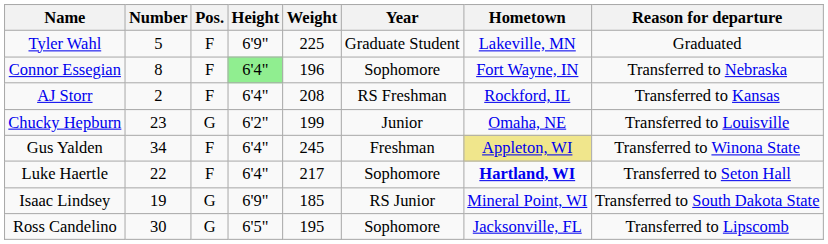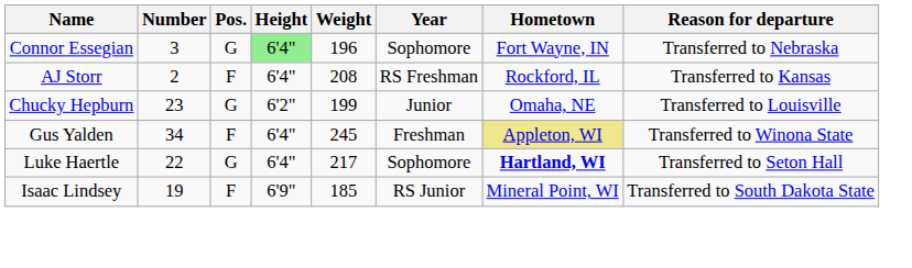- row: Tyler Wahl | 5 | F | 6'9" | 225 | Graduate Student | Lakeville, MN | Graduated
Connor Essegian | Number: 8 -> 3
Connor Essegian | Pos.: F -> G
Luke Haertle | Pos.: F -> G
Isaac Lindsey | Pos.: G -> F
- row: Ross Candelino | 30 | G | 6'5" | 195 | Sophomore | Jacksonville, FL | Transferred to Lipscomb
